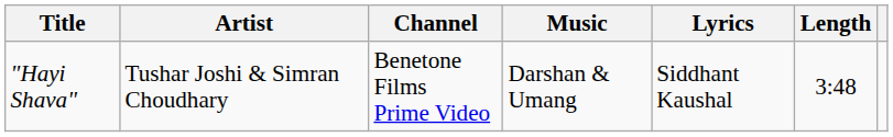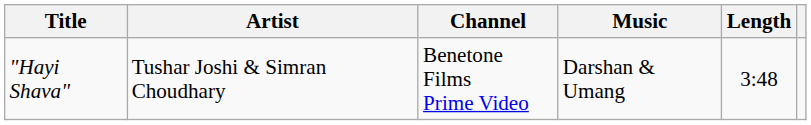- column: Lyrics | Siddhant Kaushal
